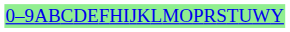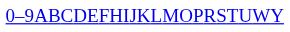row 1 | column 1: lightgreen background -> no background
